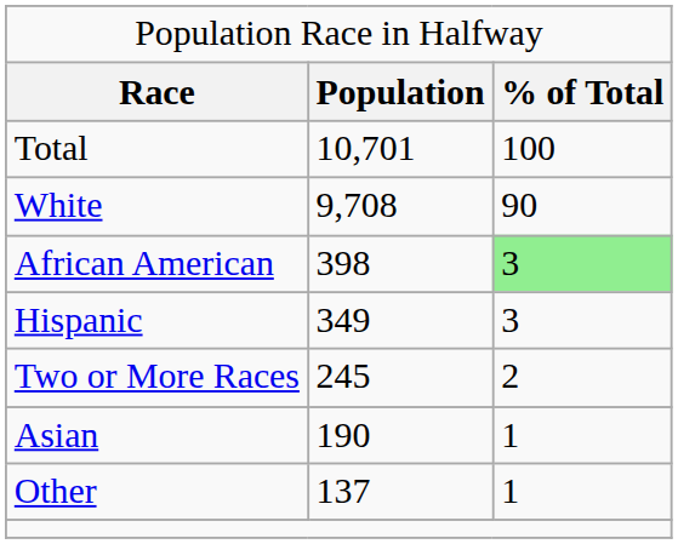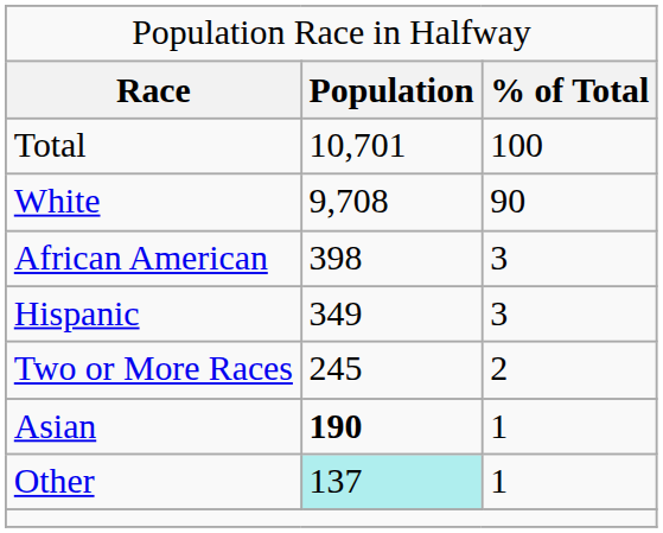African American | column 3: lightgreen background -> no background
Asian | column 2: normal -> bold
Other | column 2: no background -> paleturquoise background
